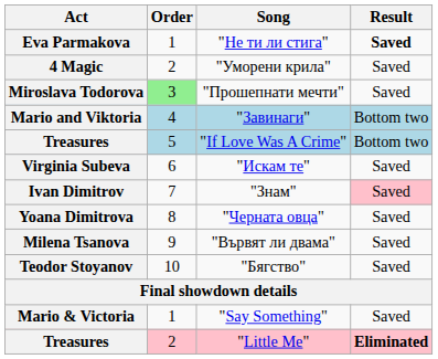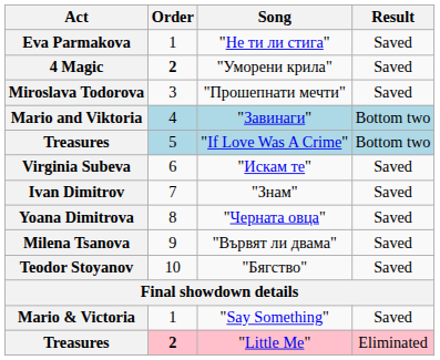Eva Parmakova | Result: bold -> normal
4 Magic | Order: normal -> bold
Miroslava Todorova | Order: lightgreen background -> no background
Ivan Dimitrov | Result: pink background -> no background
Treasures / "Little Me" | Order: normal -> bold
Treasures / "Little Me" | Result: bold -> normal
